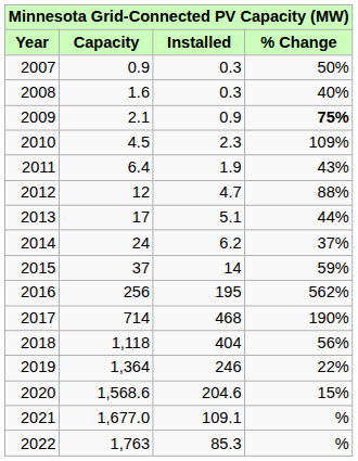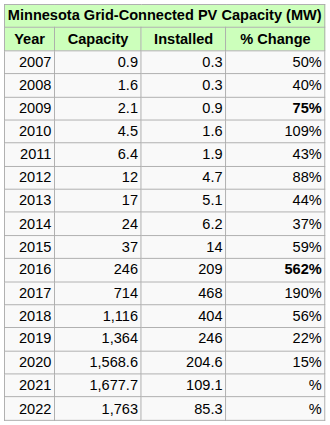2010 | Installed: 2.3 -> 1.6
2016 | Capacity: 256 -> 246
2016 | Installed: 195 -> 209
2016 | % Change: normal -> bold
2018 | Capacity: 1,118 -> 1,116
2021 | Capacity: 1,677.0 -> 1,677.7
